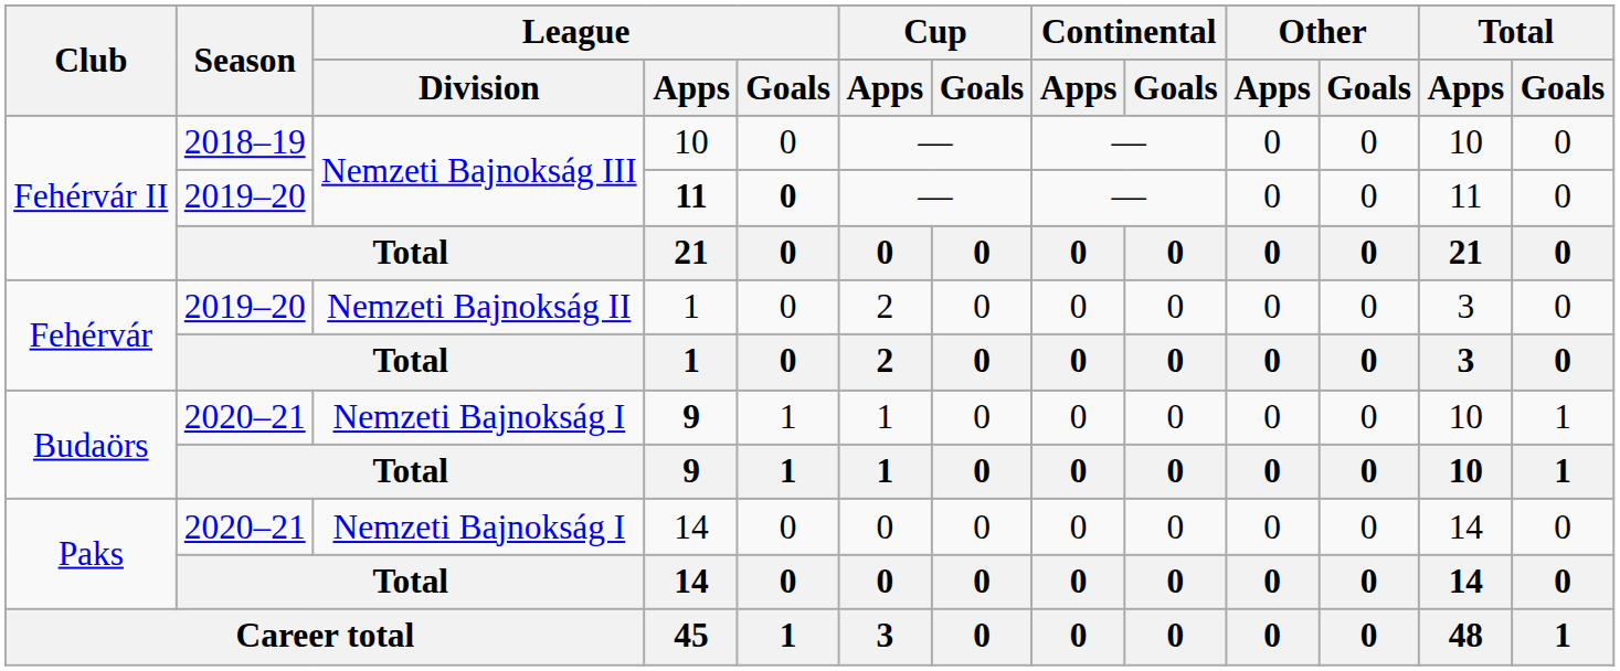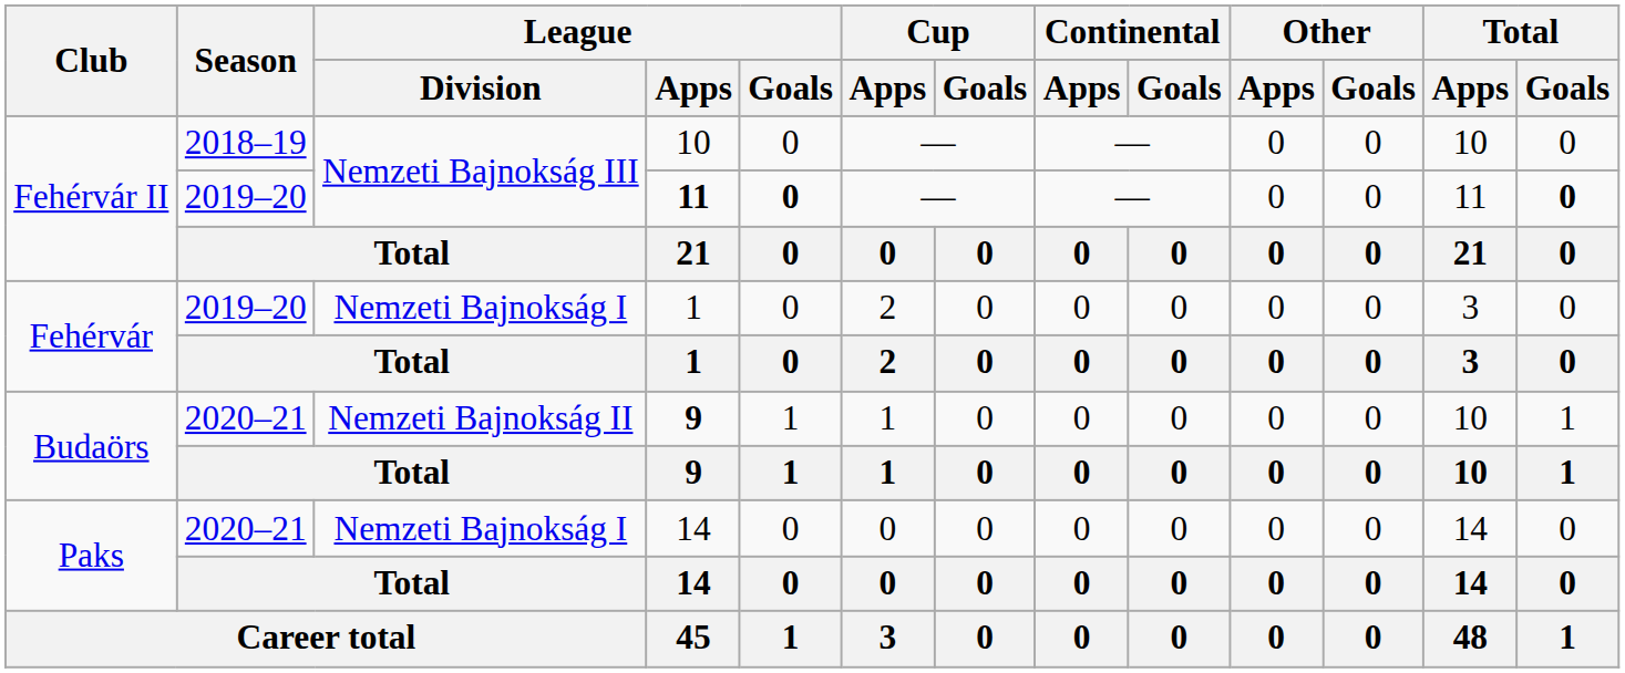row 4 | Total / Goals: normal -> bold
row 6 | League / Division: Nemzeti Bajnokság II -> Nemzeti Bajnokság I
row 8 | League / Division: Nemzeti Bajnokság I -> Nemzeti Bajnokság II
